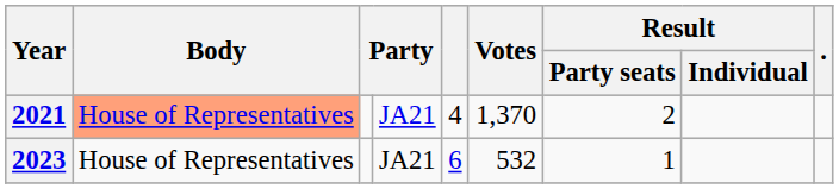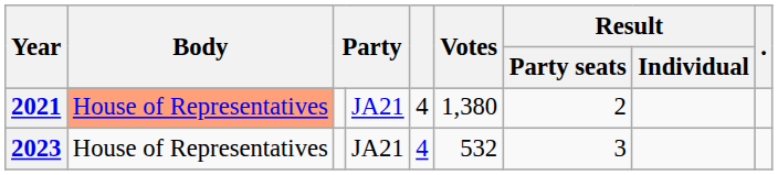2021 | Votes: 1,370 -> 1,380
2023 | column 5: 6 -> 4
2023 | Result / Party seats: 1 -> 3
